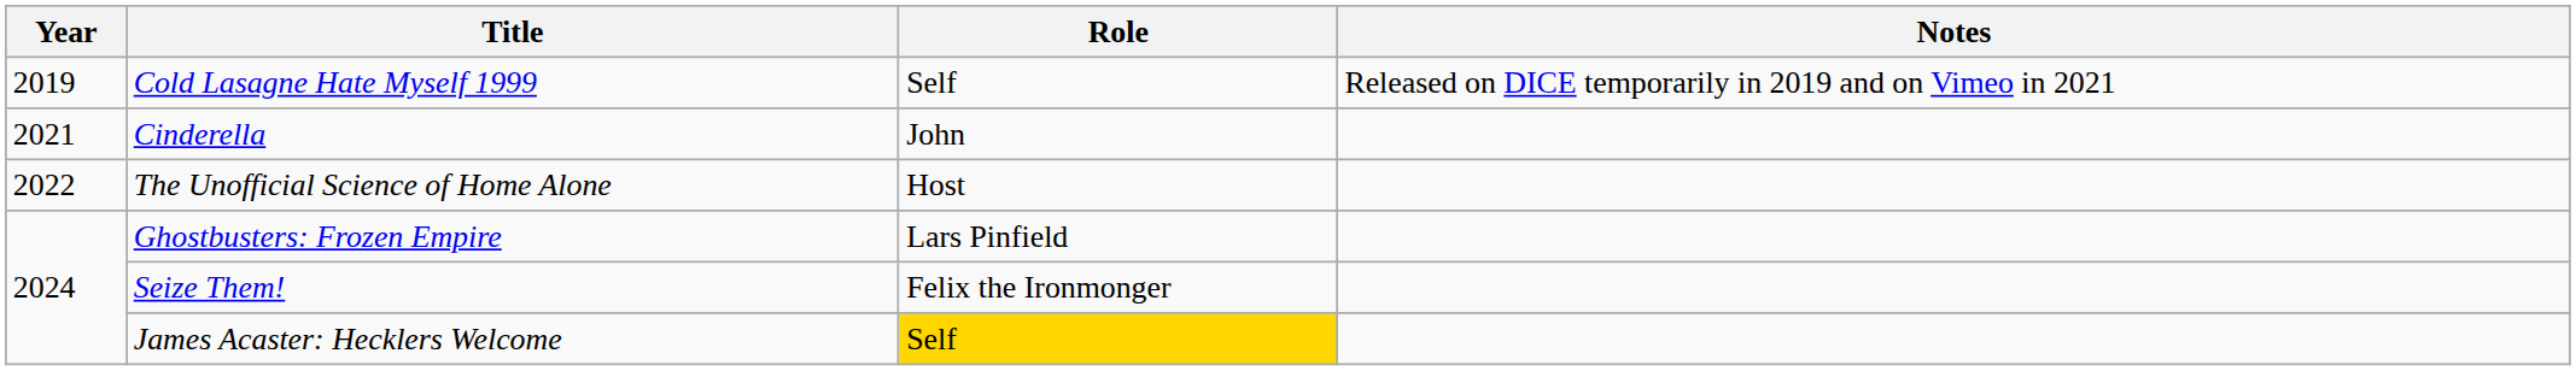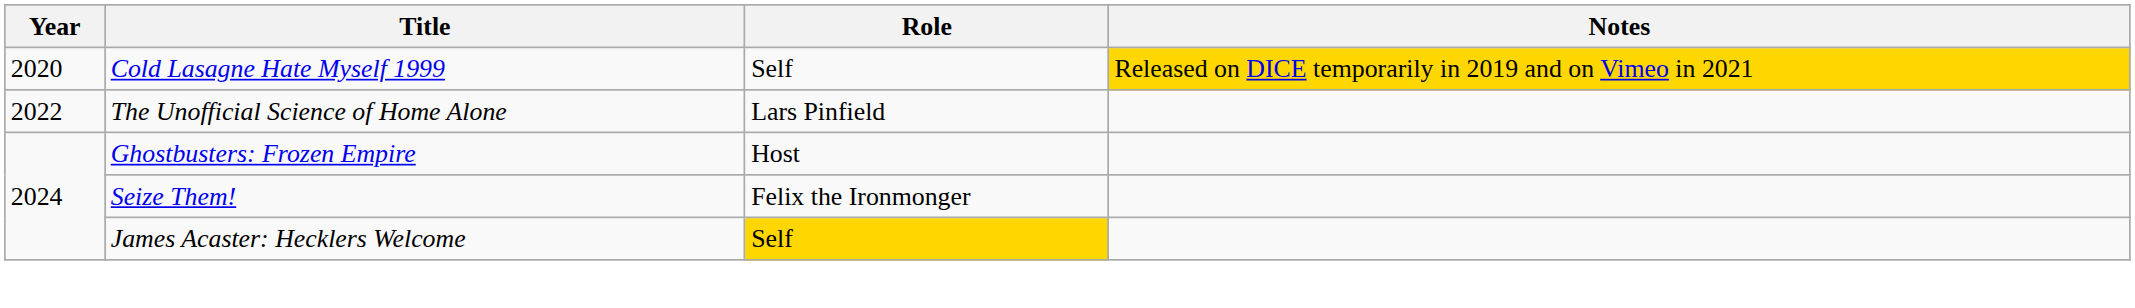Cold Lasagne Hate Myself 1999 | Year: 2019 -> 2020
Cold Lasagne Hate Myself 1999 | Notes: no background -> gold background
- row: 2021 | Cinderella | John
The Unofficial Science of Home Alone | Role: Host -> Lars Pinfield
Ghostbusters: Frozen Empire | Role: Lars Pinfield -> Host
